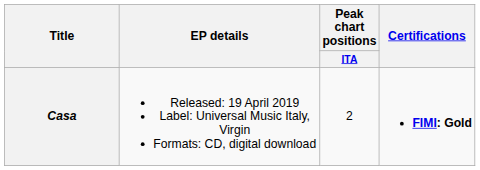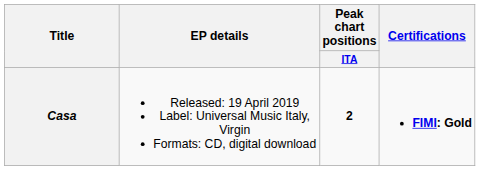Casa | Peak chart positions / ITA: normal -> bold
